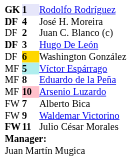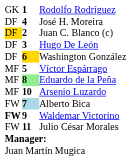Rodolfo Rodríguez | column 1: bold -> normal
Rodolfo Rodríguez | column 2: lavender background -> no background
José H. Moreira | column 1: bold -> normal
Juan C. Blanco (c) | column 1: no background -> gold background
Hugo De León | column 1: bold -> normal
Víctor Espárrago | column 2: paleturquoise background -> no background
Eduardo de la Peña | column 2: no background -> lightgreen background
Arsenio Luzardo | column 2: pink background -> no background
Alberto Bica | column 2: no background -> lightblue background
Waldemar Victorino | column 1: normal -> bold
Julio César Morales | column 1: bold -> normal
